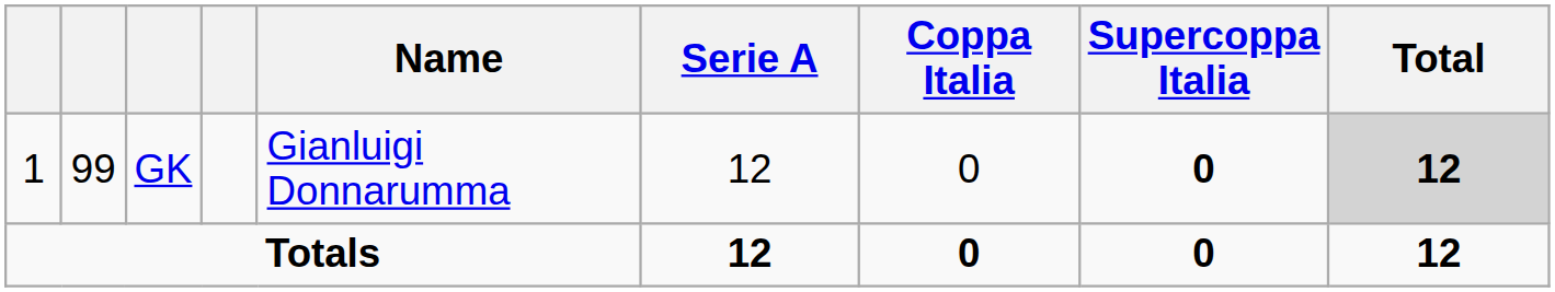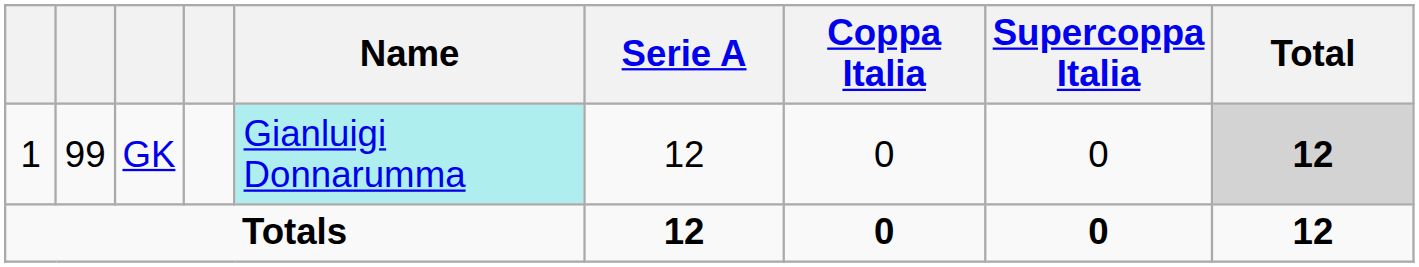1 | Name: no background -> paleturquoise background
1 | Supercoppa Italia: bold -> normal
